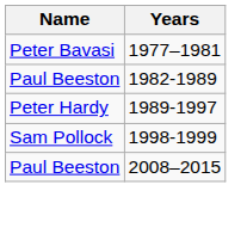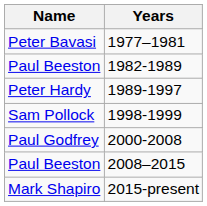+ row: Paul Godfrey | 2000-2008
+ row: Mark Shapiro | 2015-present
